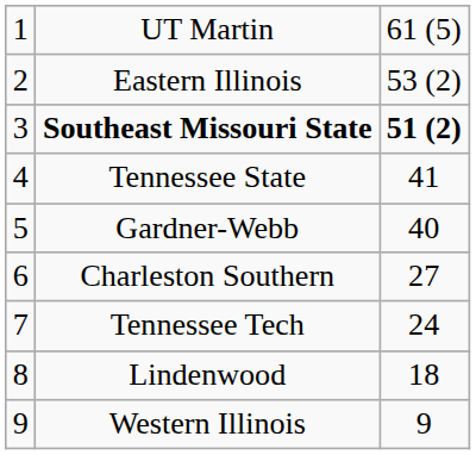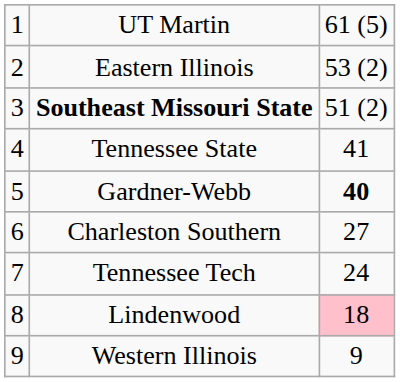Southeast Missouri State | column 3: bold -> normal
Gardner-Webb | column 3: normal -> bold
Lindenwood | column 3: no background -> pink background
